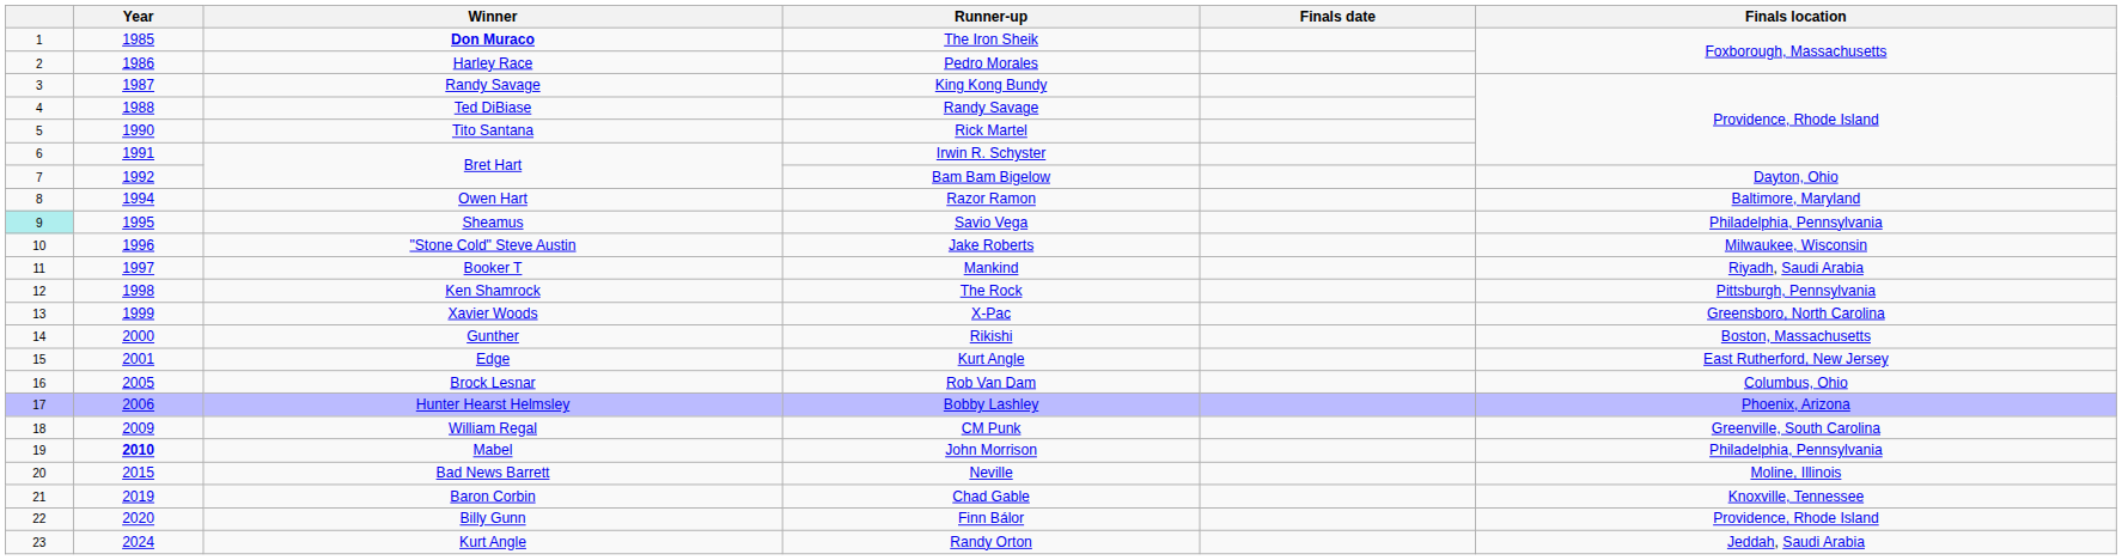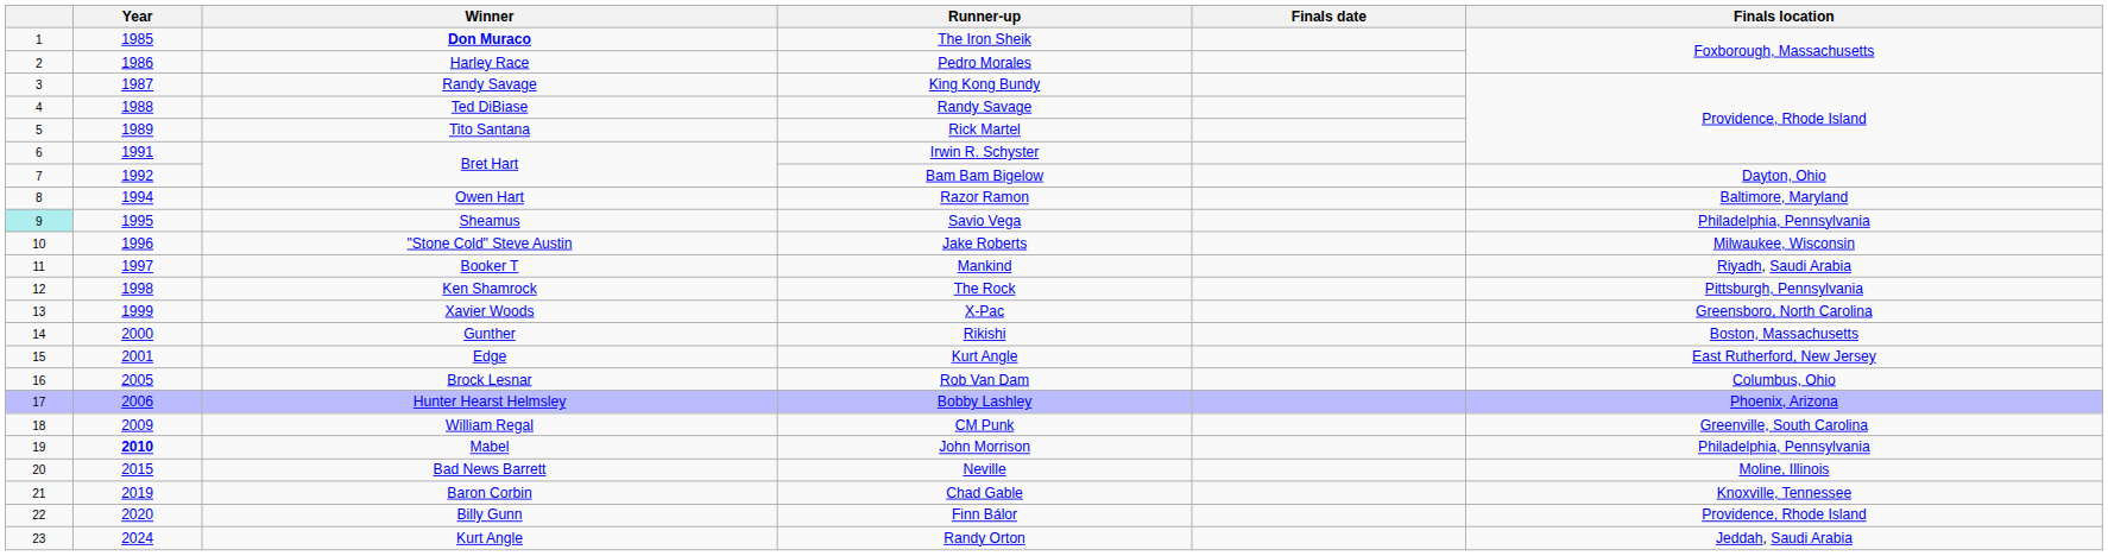Rick Martel | Year: 1990 -> 1989
